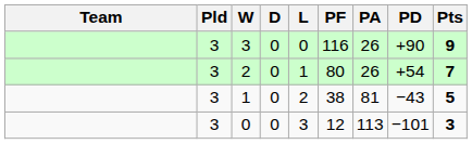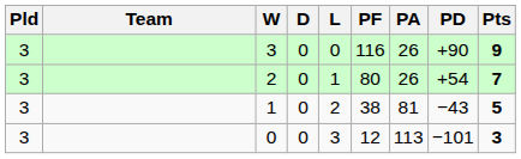columns swapped: Team <-> Pld
